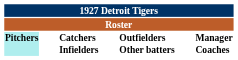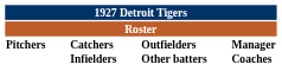Pitchers | column 1: paleturquoise background -> no background
